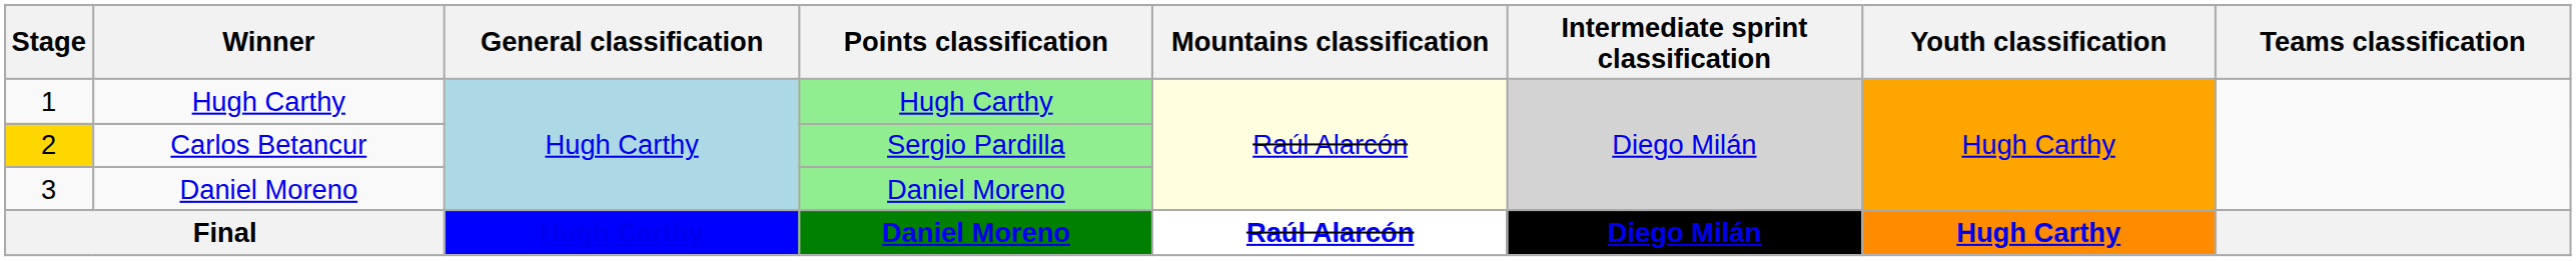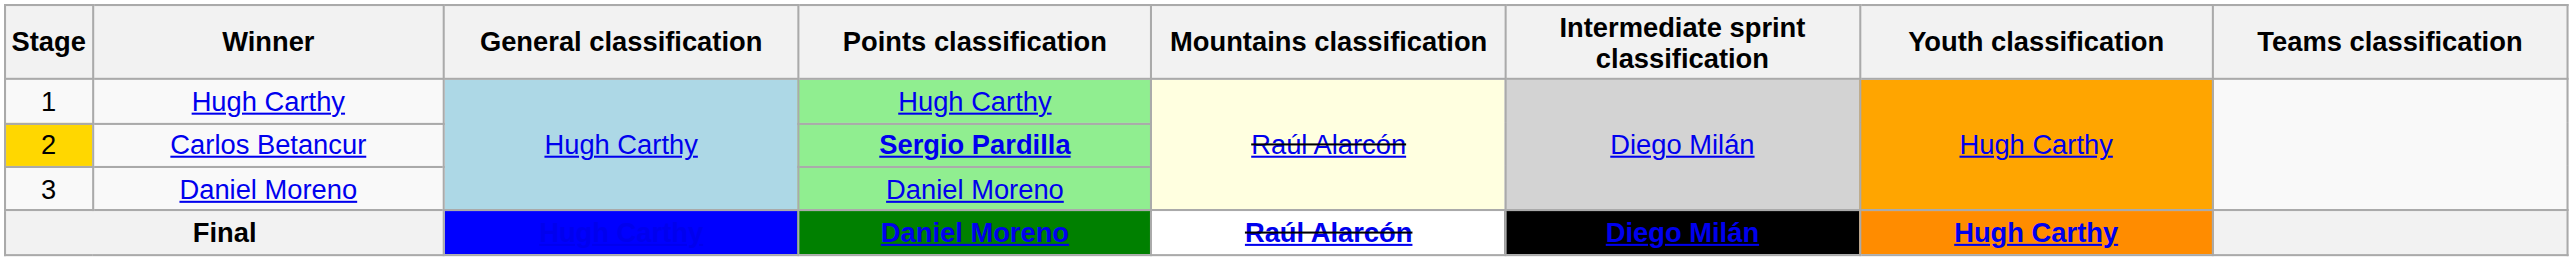Carlos Betancur | Points classification: normal -> bold
